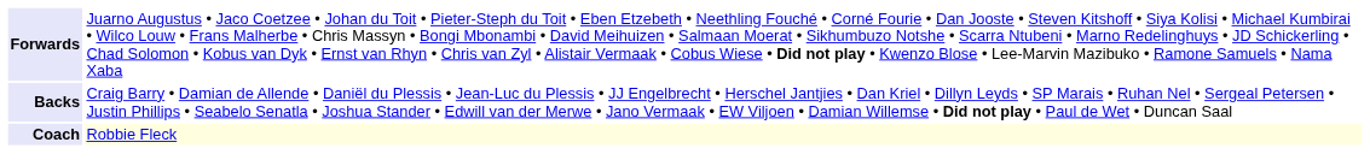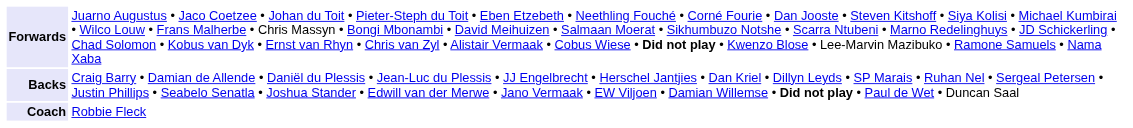Coach | column 2: lightyellow background -> no background
